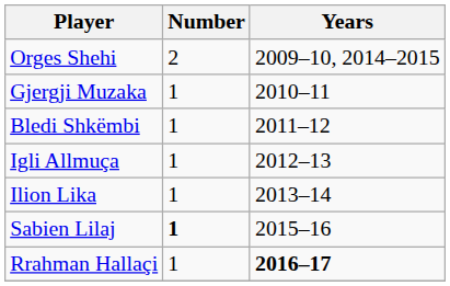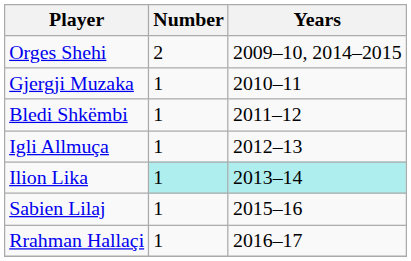Ilion Lika | Number: no background -> paleturquoise background
Ilion Lika | Years: no background -> paleturquoise background
Sabien Lilaj | Number: bold -> normal
Rrahman Hallaçi | Years: bold -> normal
